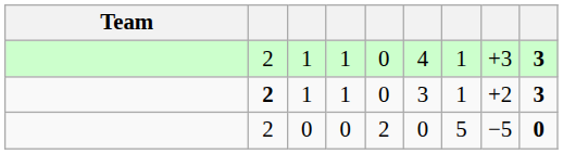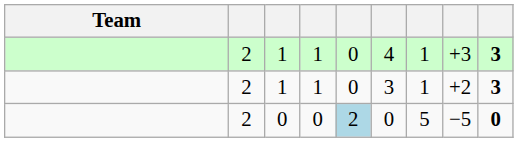row 3 | column 2: bold -> normal
row 4 | column 5: no background -> lightblue background
